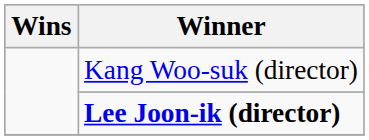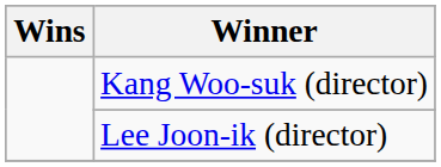Lee Joon-ik (director) | Winner: bold -> normal
